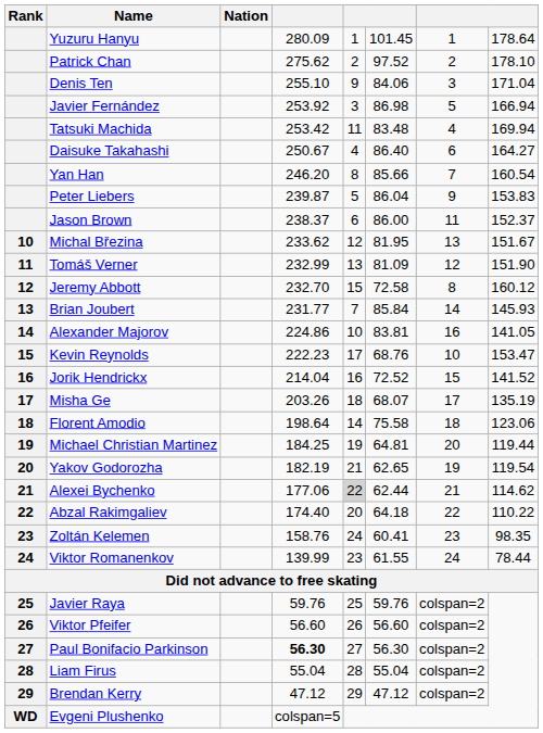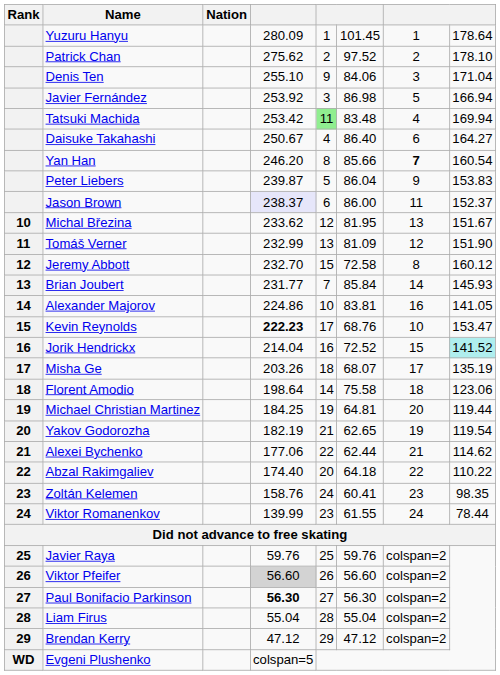Tatsuki Machida | column 5: no background -> lightgreen background
Yan Han | column 7: normal -> bold
Jason Brown | column 4: no background -> lavender background
Kevin Reynolds | column 4: normal -> bold
Jorik Hendrickx | column 8: no background -> paleturquoise background
Alexei Bychenko | column 5: lightgrey background -> no background
Viktor Pfeifer | column 4: no background -> lightgrey background
